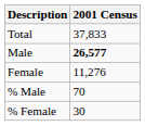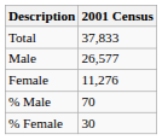Male | 2001 Census: bold -> normal
